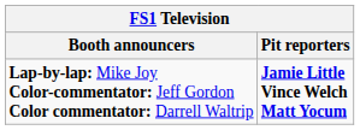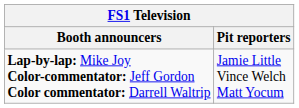row 3 | Pit reporters: bold -> normal
